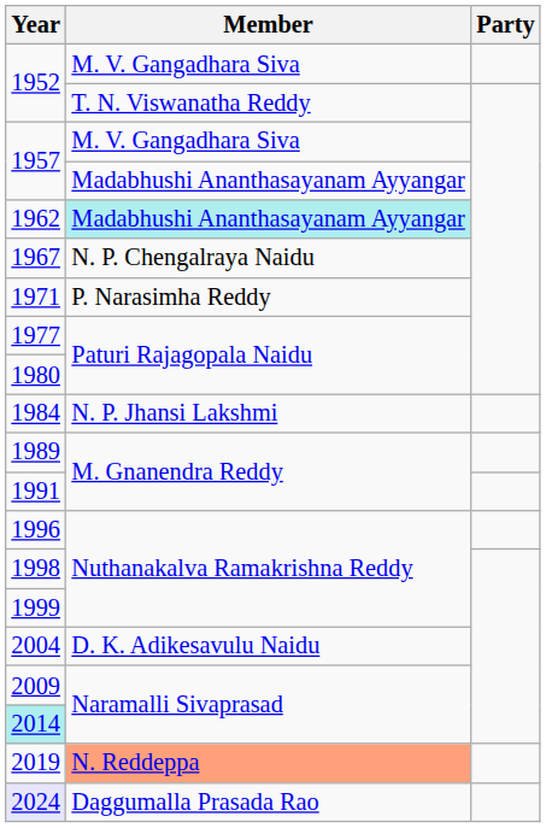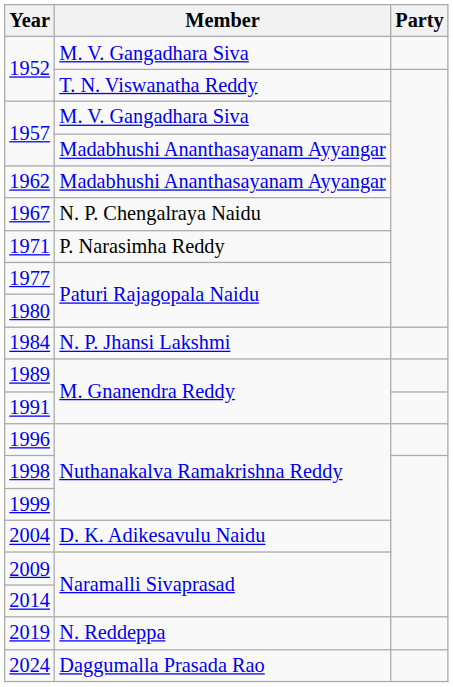1962 | Member: paleturquoise background -> no background
2014 | Year: paleturquoise background -> no background
2019 | Member: lightsalmon background -> no background
2024 | Year: lavender background -> no background
